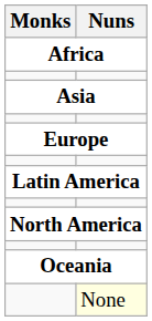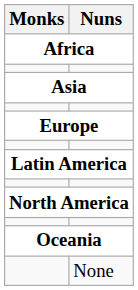row 13 | Nuns: lightyellow background -> no background
